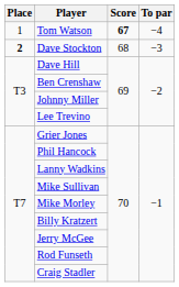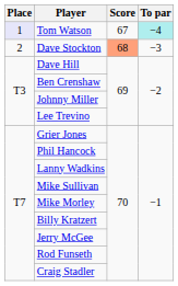Tom Watson | Place: no background -> lavender background
Tom Watson | Score: bold -> normal
Tom Watson | To par: no background -> paleturquoise background
Dave Stockton | Place: bold -> normal
Dave Stockton | Score: no background -> lightsalmon background
